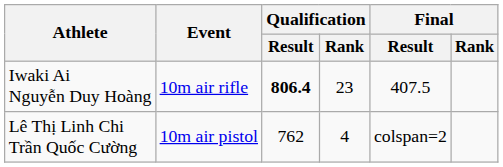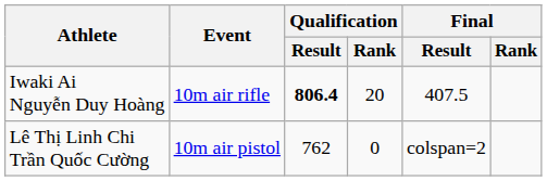Iwaki Ai Nguyễn Duy Hoàng | Qualification / Rank: 23 -> 20
Lê Thị Linh Chi Trần Quốc Cường | Qualification / Rank: 4 -> 0
